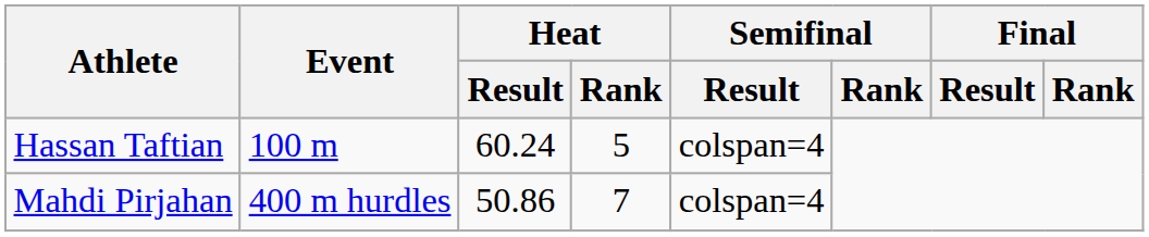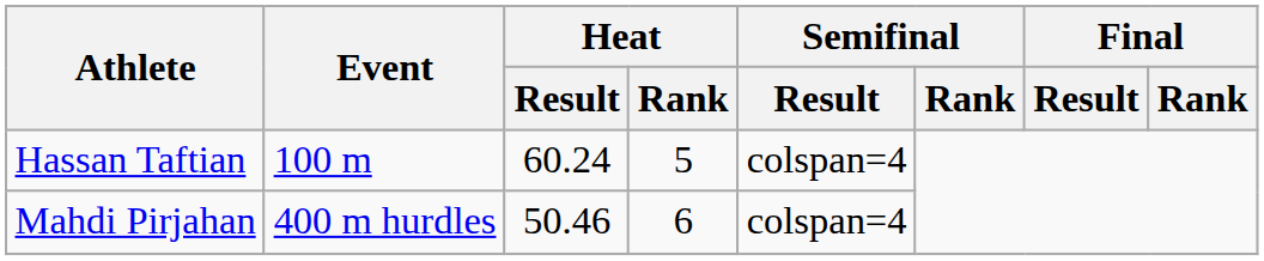Mahdi Pirjahan | Heat / Result: 50.86 -> 50.46
Mahdi Pirjahan | Heat / Rank: 7 -> 6
